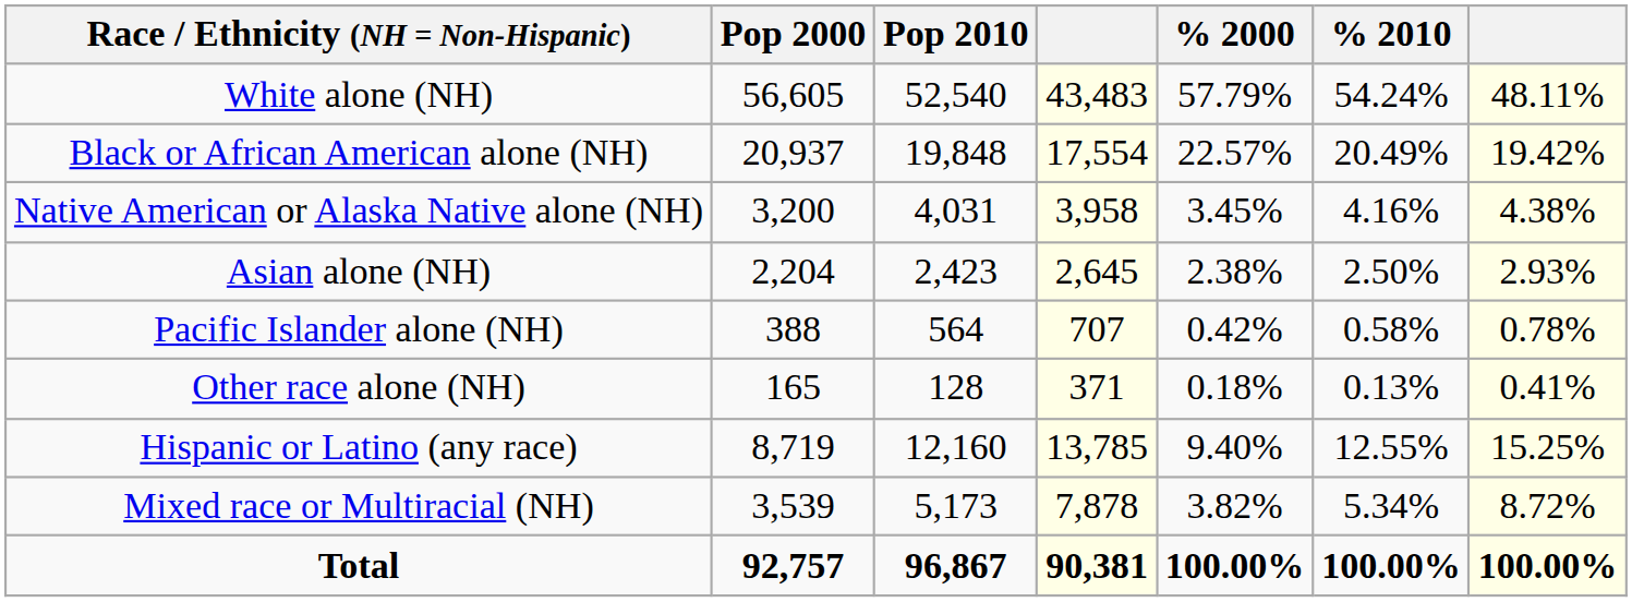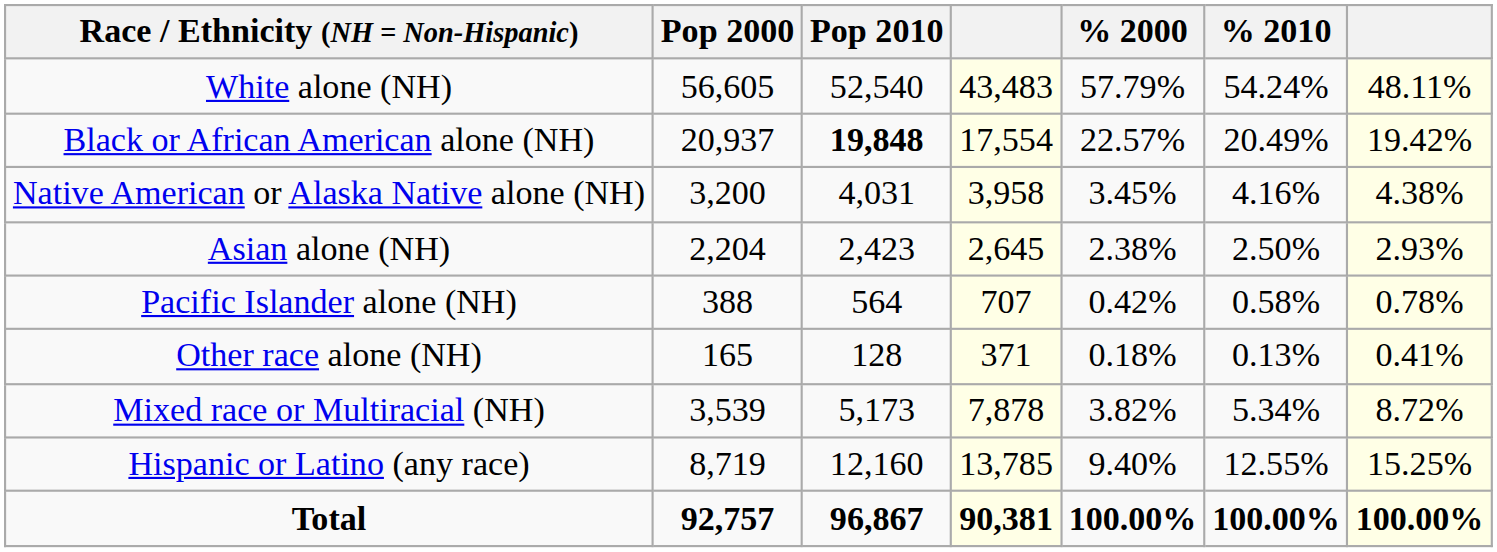Black or African American alone (NH) | Pop 2010: normal -> bold
rows swapped: Mixed race or Multiracial (NH) <-> Hispanic or Latino (any race)
